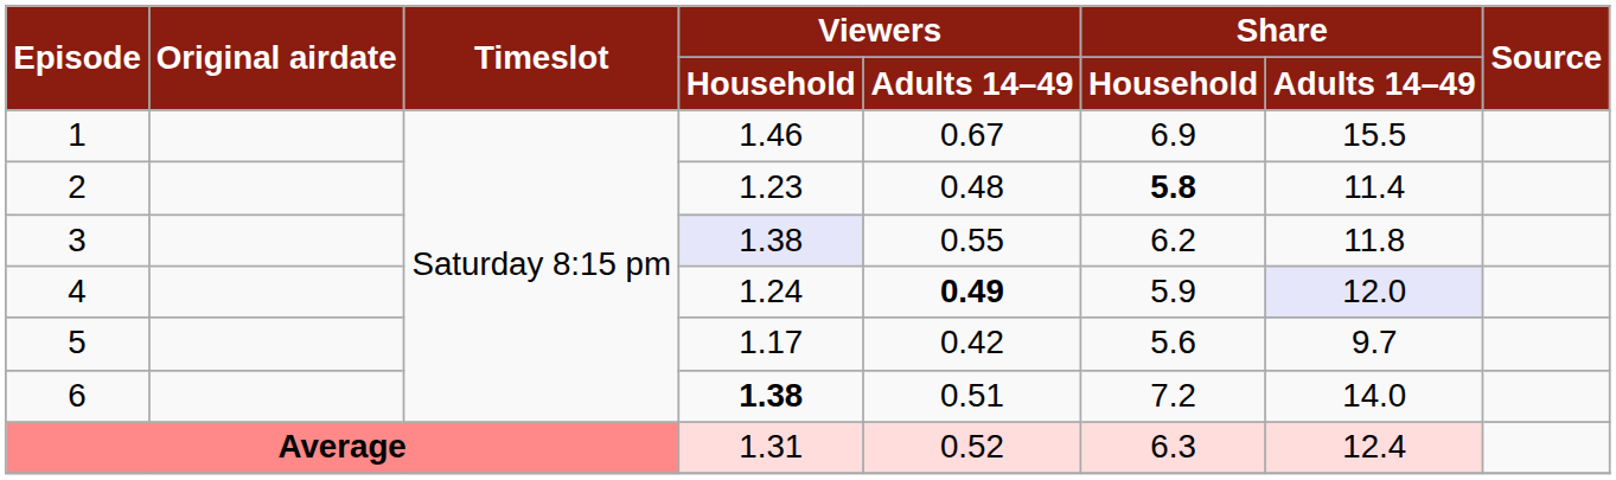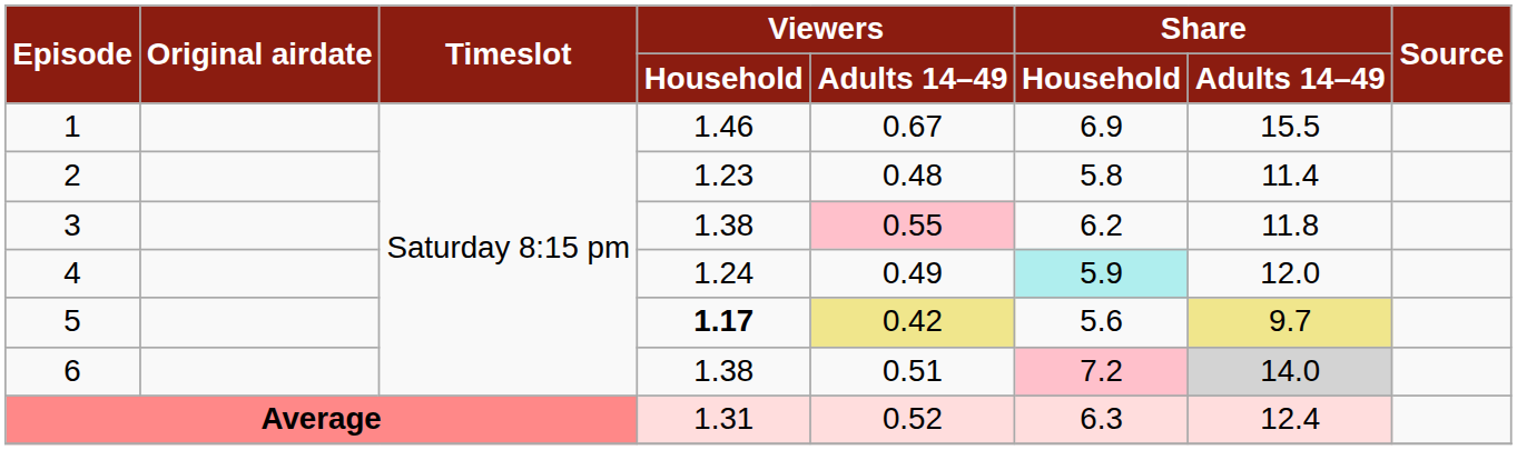2 | Share / Household: bold -> normal
3 | Viewers / Household: lavender background -> no background
3 | Viewers / Adults 14–49: no background -> pink background
4 | Viewers / Adults 14–49: bold -> normal
4 | Share / Household: no background -> paleturquoise background
4 | Share / Adults 14–49: lavender background -> no background
5 | Viewers / Household: normal -> bold
5 | Viewers / Adults 14–49: no background -> khaki background
5 | Share / Adults 14–49: no background -> khaki background
6 | Viewers / Household: bold -> normal
6 | Share / Household: no background -> pink background
6 | Share / Adults 14–49: no background -> lightgrey background
